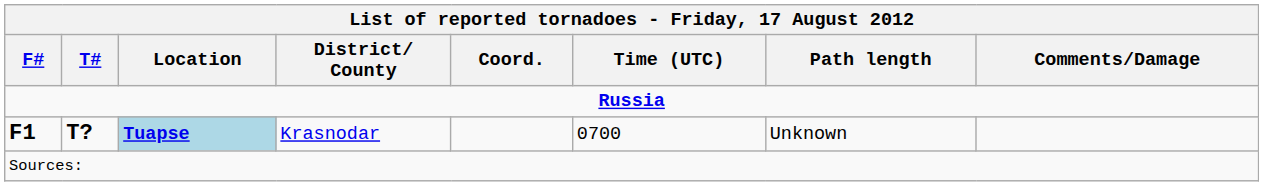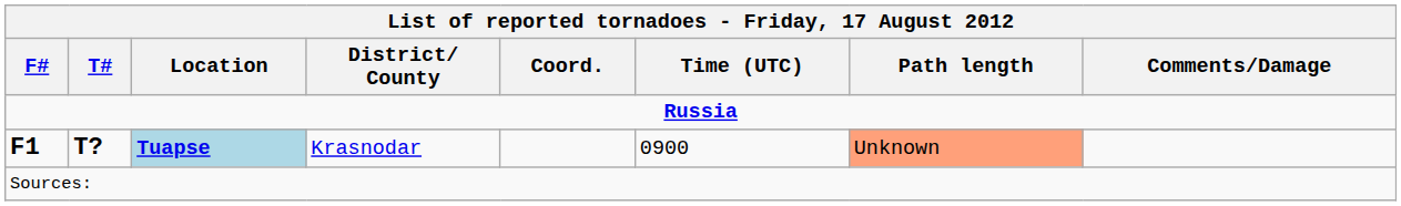F1 | Time (UTC): 0700 -> 0900
F1 | Path length: no background -> lightsalmon background
